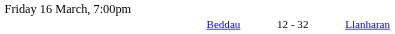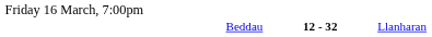Beddau | column 2: normal -> bold
